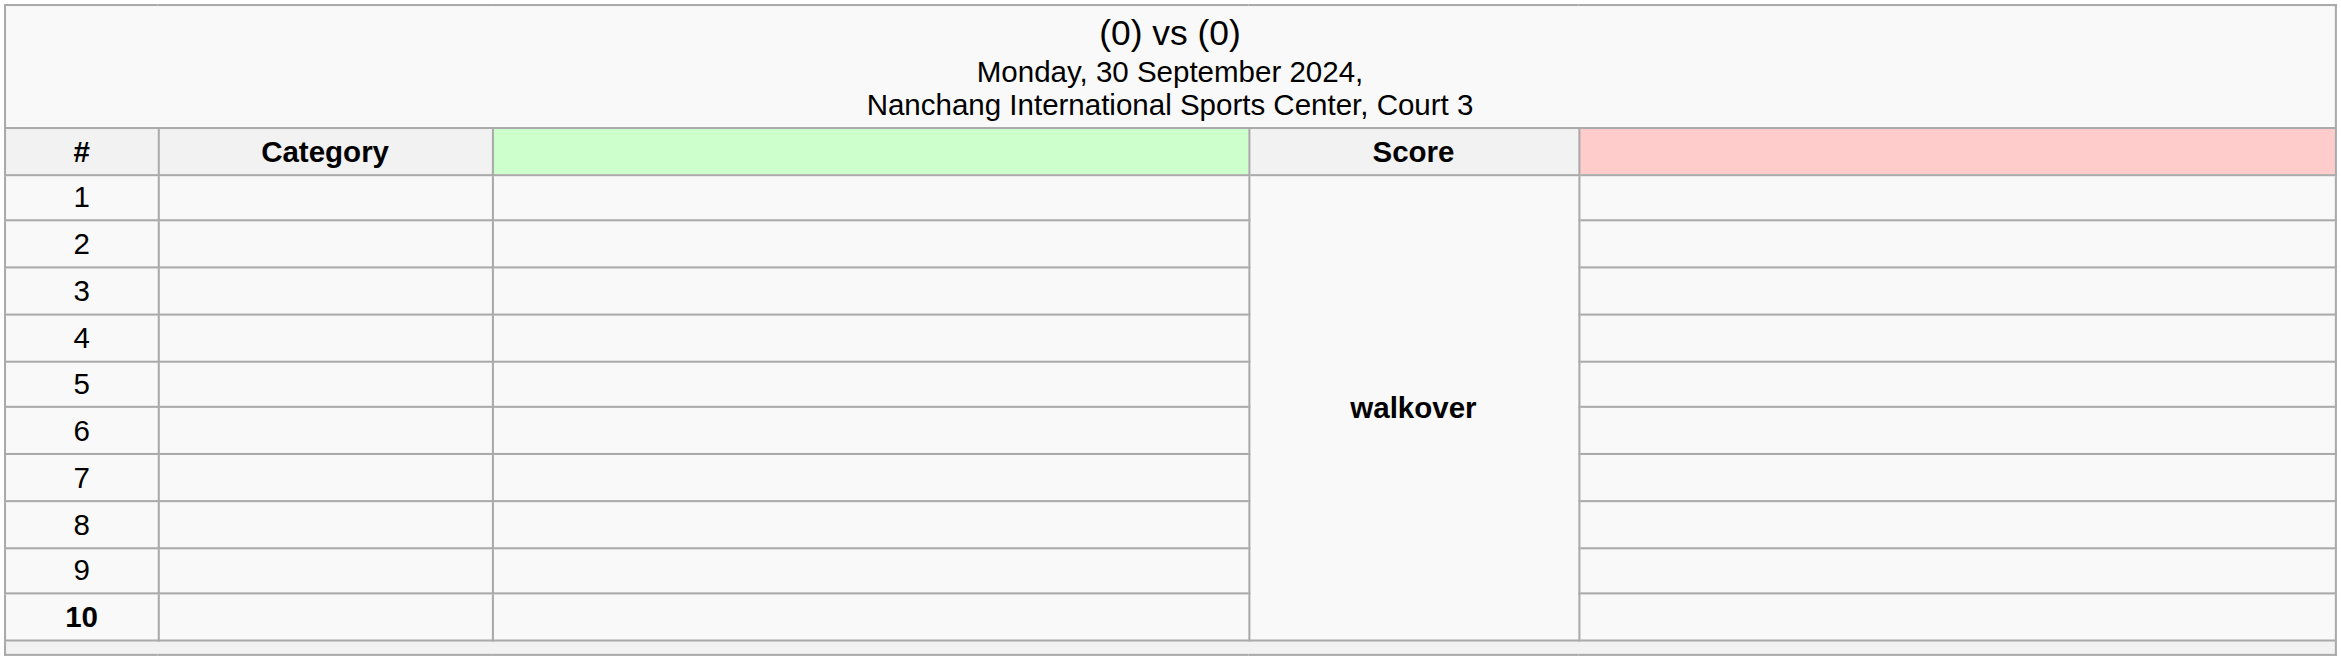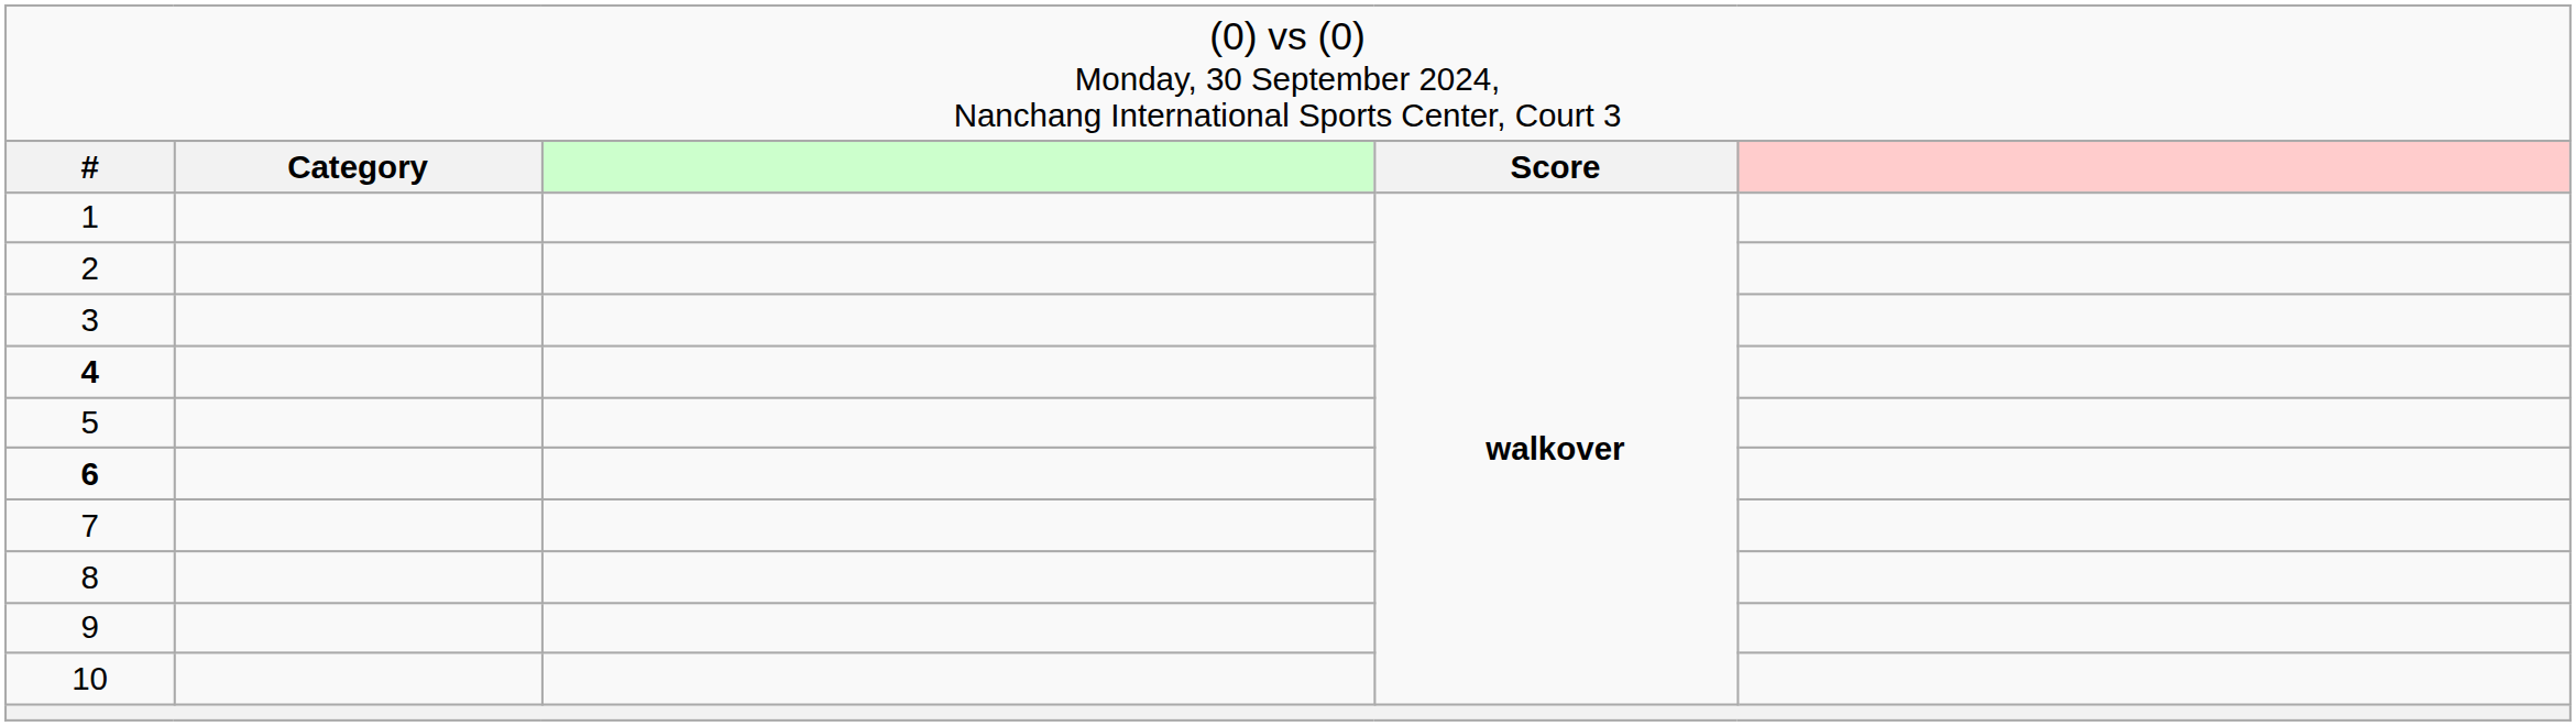4 | column 1: normal -> bold
6 | column 1: normal -> bold
10 | column 1: bold -> normal
